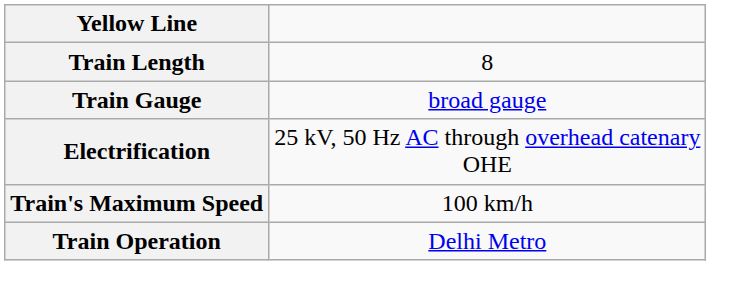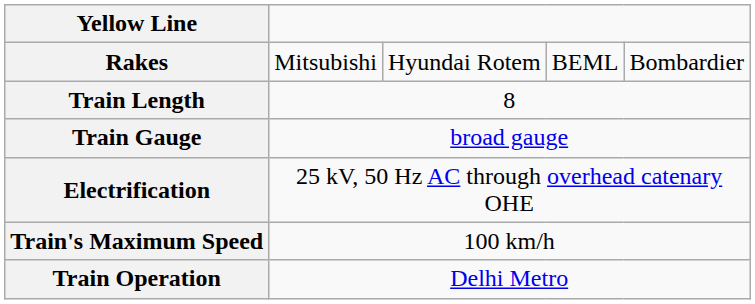+ row: Rakes | Mitsubishi | Hyundai Rotem | BEML | Bombardier
